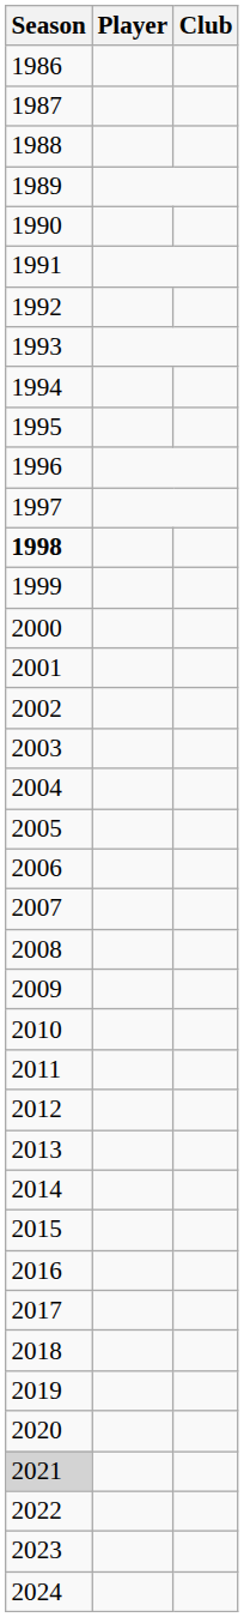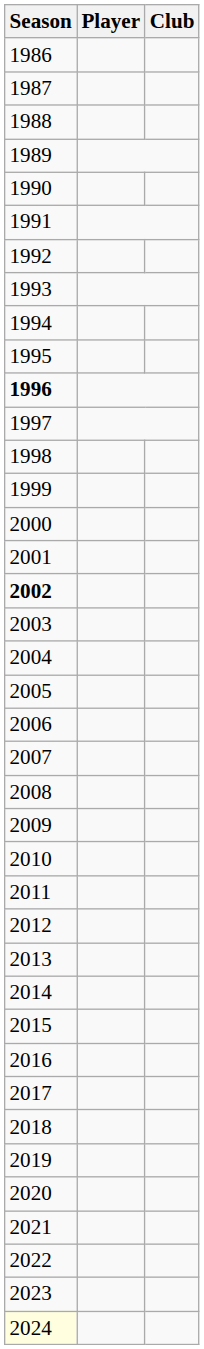1996 | Season: normal -> bold
1998 | Season: bold -> normal
2002 | Season: normal -> bold
2021 | Season: lightgrey background -> no background
2024 | Season: no background -> lightyellow background
